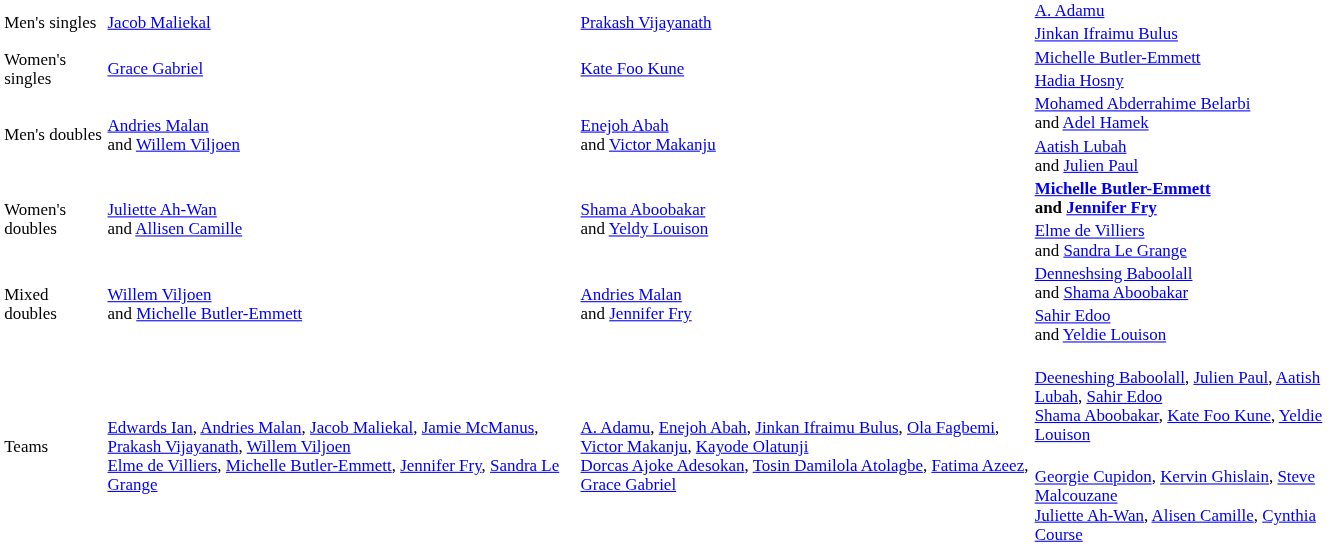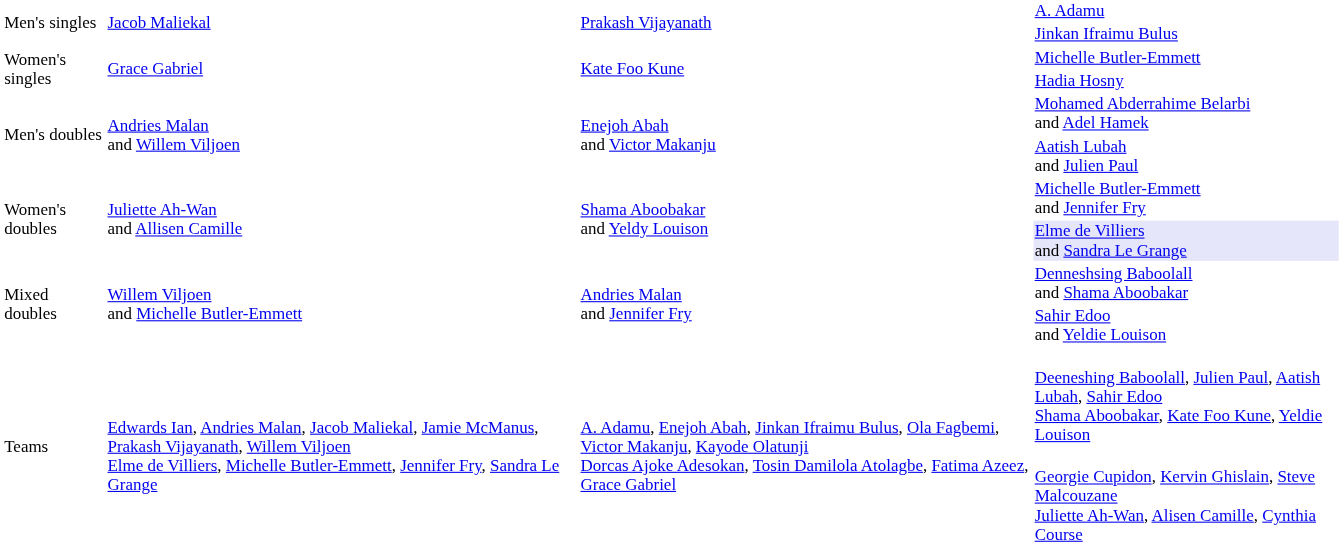Michelle Butler-Emmett and Jennifer Fry | column 4: bold -> normal
Elme de Villiers and Sandra Le Grange | column 4: no background -> lavender background
